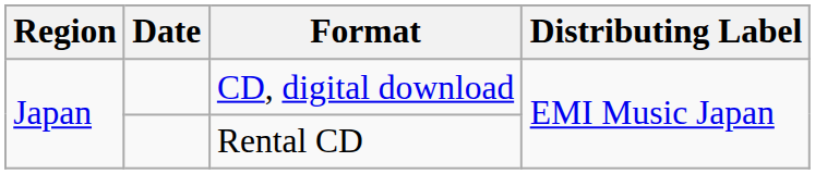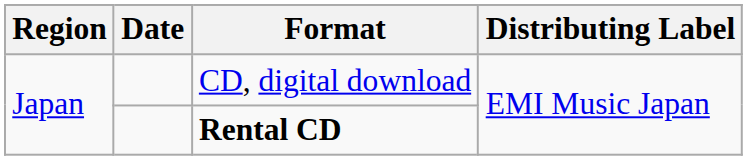Rental CD | Format: normal -> bold
